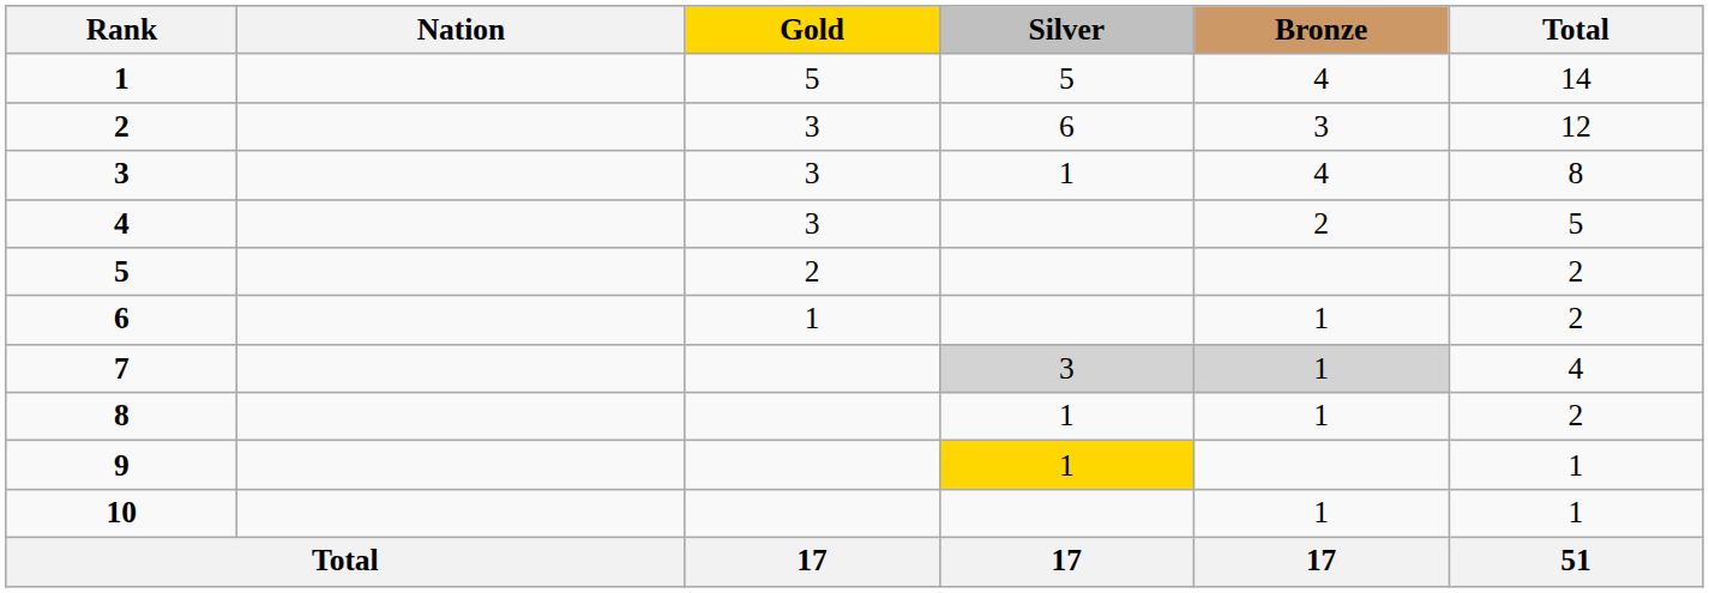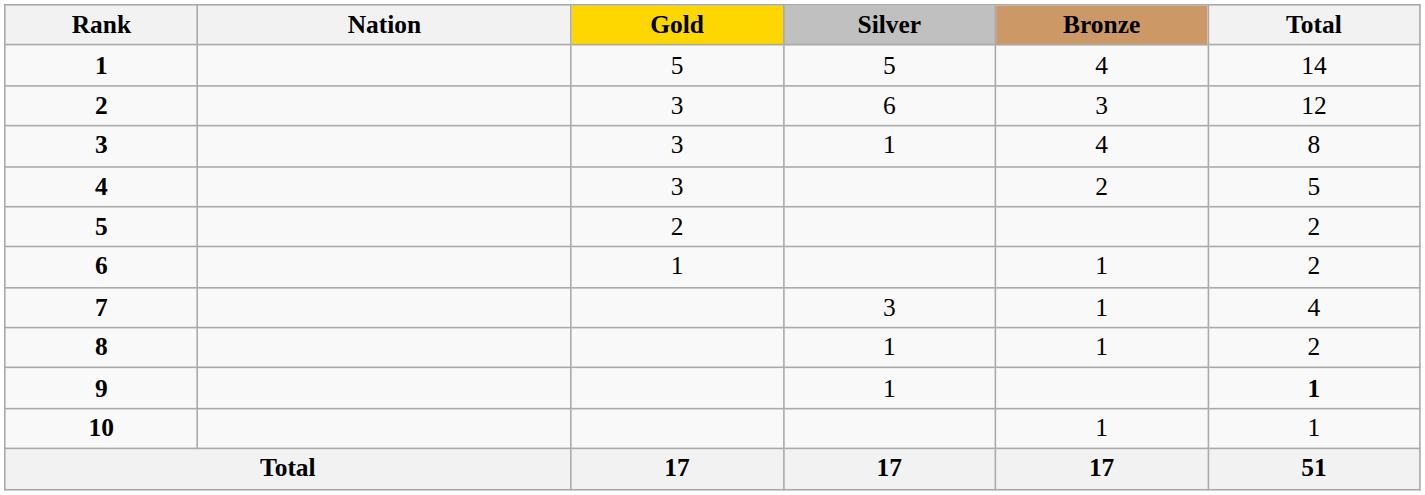7 | Silver: lightgrey background -> no background
7 | Bronze: lightgrey background -> no background
9 | Silver: gold background -> no background
9 | Total: normal -> bold
